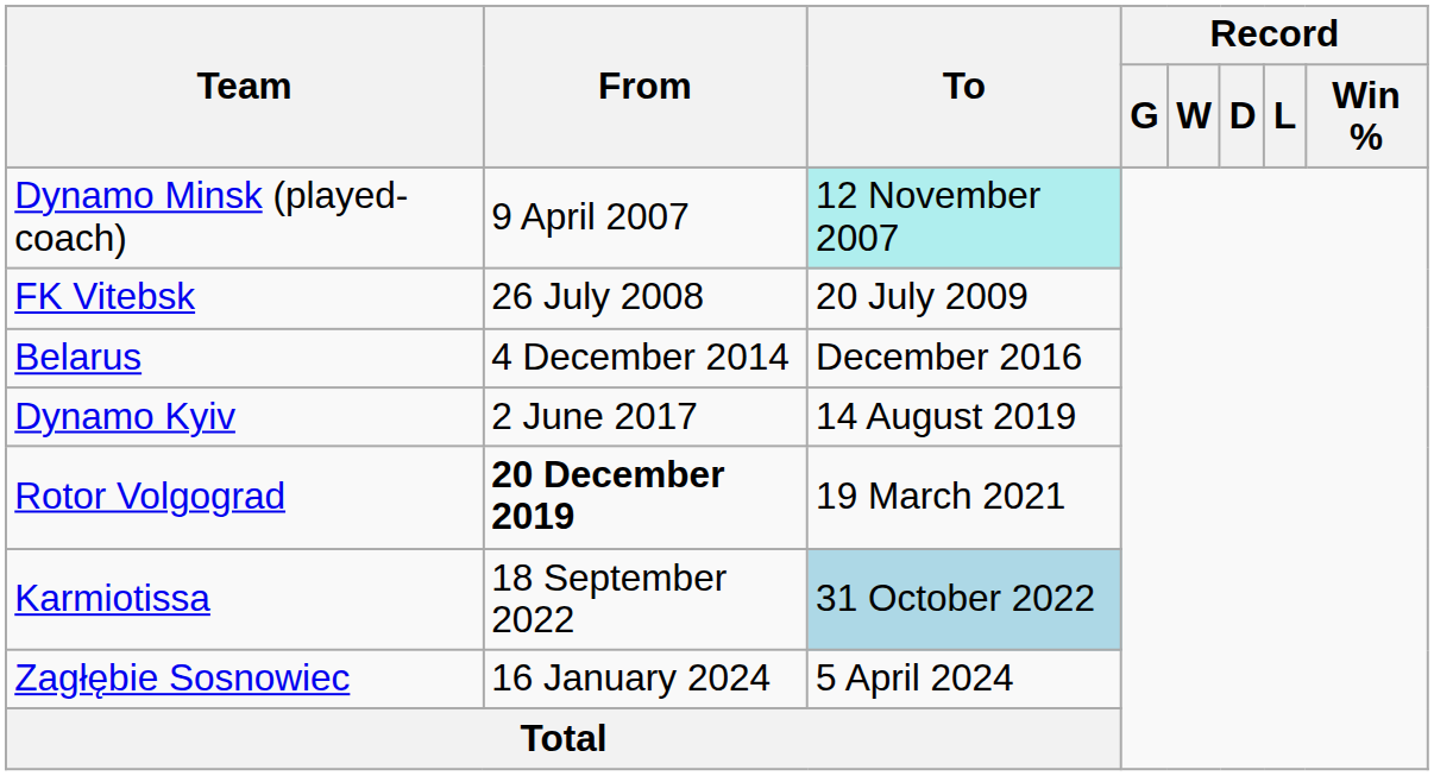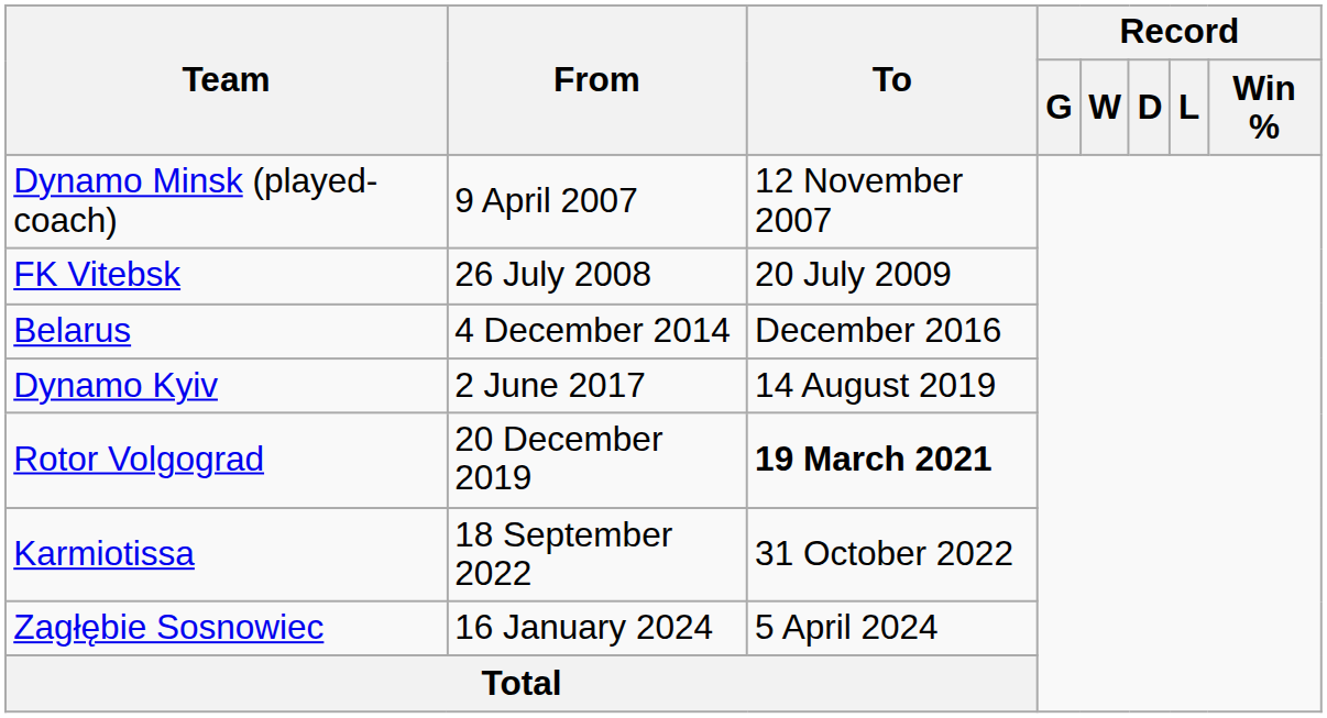Dynamo Minsk (played-coach) | To: paleturquoise background -> no background
Rotor Volgograd | From: bold -> normal
Rotor Volgograd | To: normal -> bold
Karmiotissa | To: lightblue background -> no background
